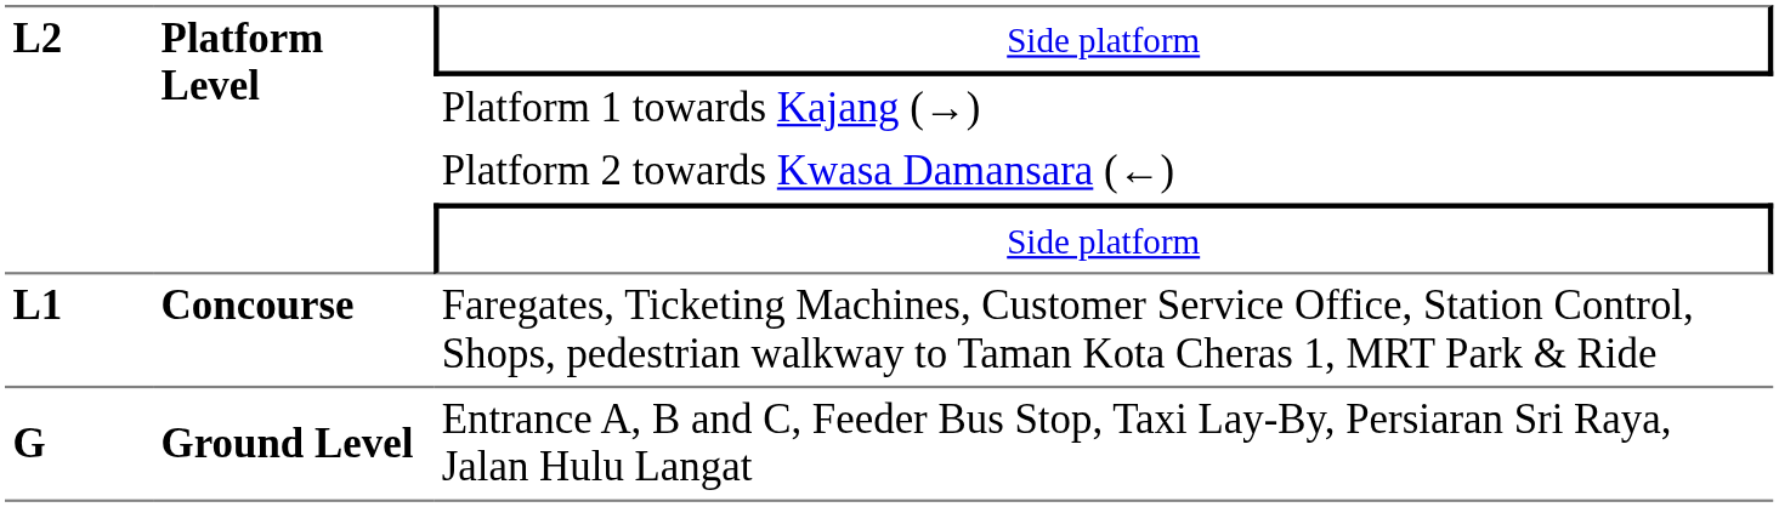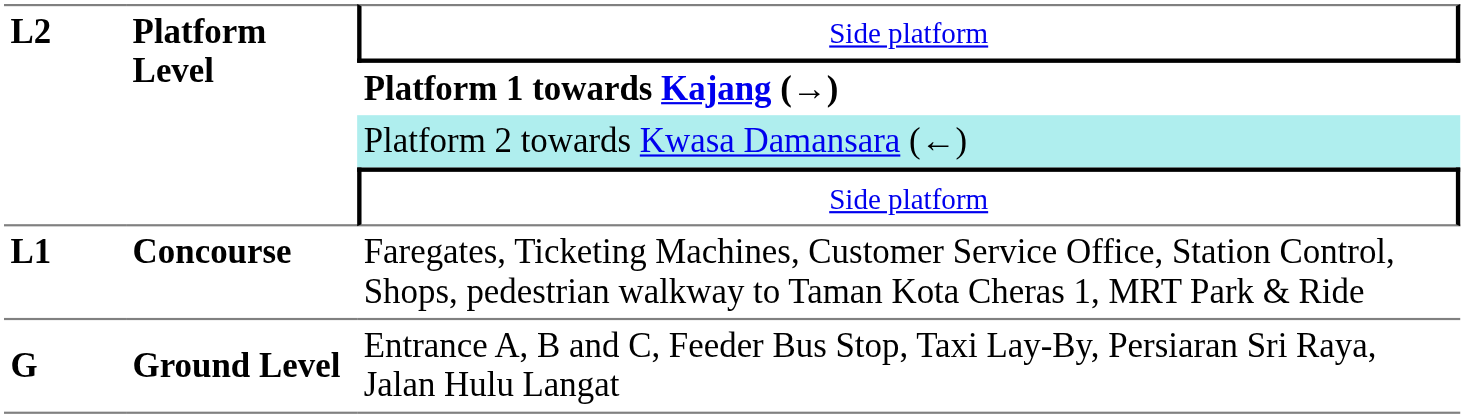Platform 1 towards Kajang (→) | column 3: normal -> bold
Platform 2 towards Kwasa Damansara (←) | column 3: no background -> paleturquoise background
